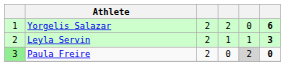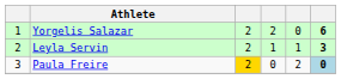Paula Freire | column 1: lightgreen background -> no background
Paula Freire | column 3: no background -> gold background
Paula Freire | column 5: lightgrey background -> no background
Paula Freire | column 6: no background -> lightblue background
